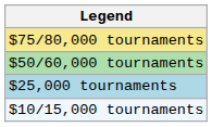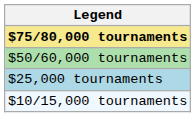row 2 | column 1: normal -> bold
